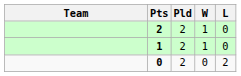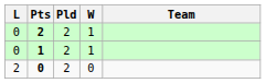columns swapped: Team <-> L
